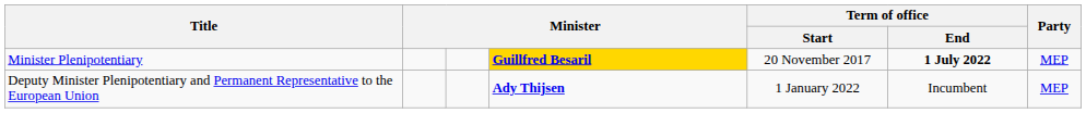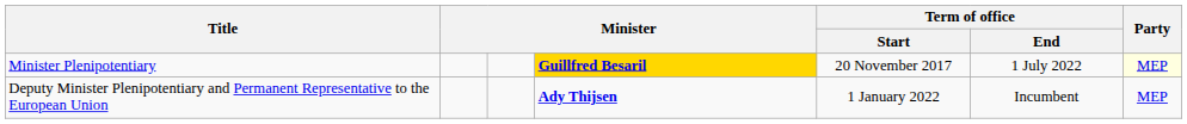Minister Plenipotentiary | Term of office / End: bold -> normal
Minister Plenipotentiary | Party: no background -> lightyellow background
